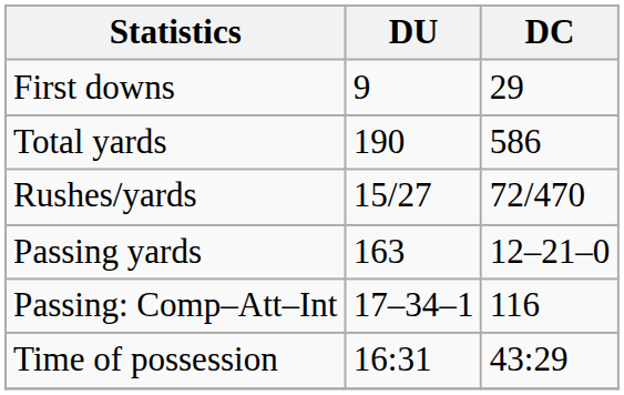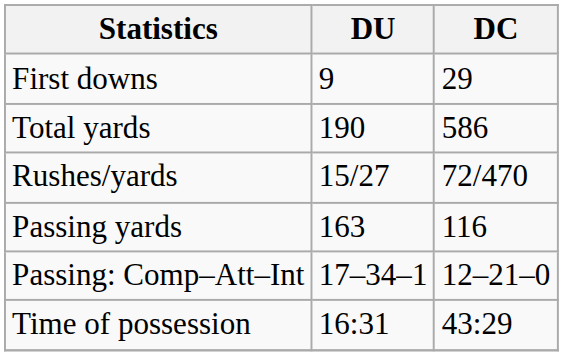Passing yards | DC: 12–21–0 -> 116
Passing: Comp–Att–Int | DC: 116 -> 12–21–0
